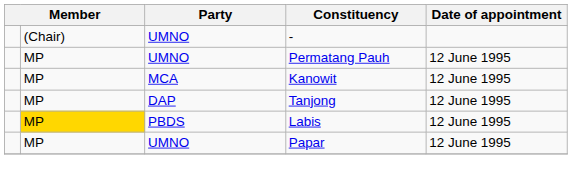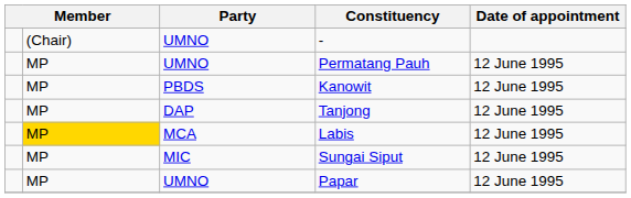Kanowit | Party: MCA -> PBDS
Labis | Party: PBDS -> MCA
+ row: MP | MIC | Sungai Siput | 12 June 1995
